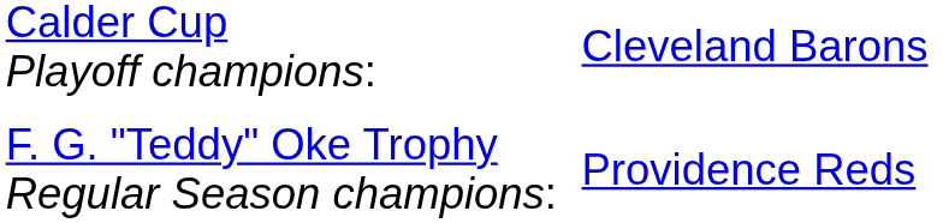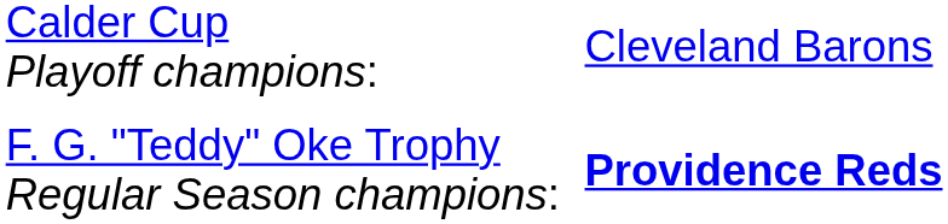F. G. "Teddy" Oke Trophy Regular Season champions: | column 2: normal -> bold
